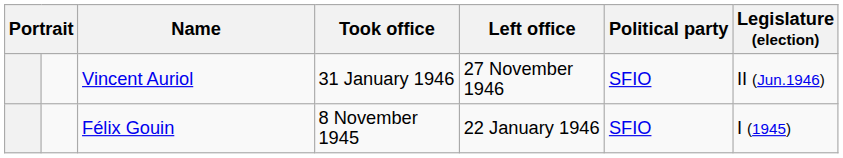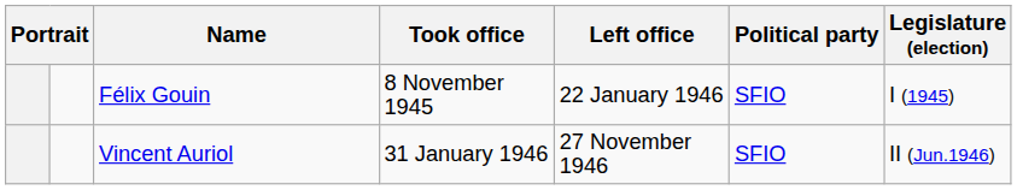rows swapped: Félix Gouin <-> Vincent Auriol
